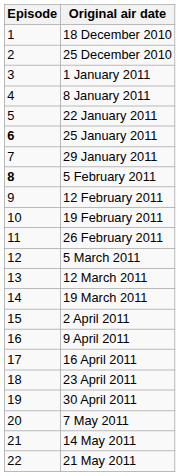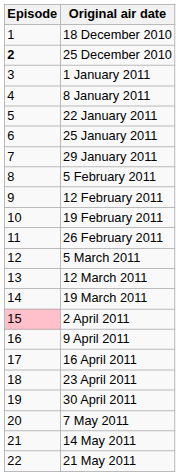25 December 2010 | Episode: normal -> bold
25 January 2011 | Episode: bold -> normal
5 February 2011 | Episode: bold -> normal
2 April 2011 | Episode: no background -> pink background
